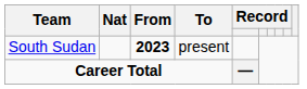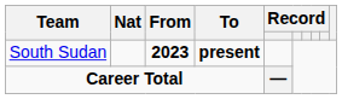South Sudan | To: normal -> bold
